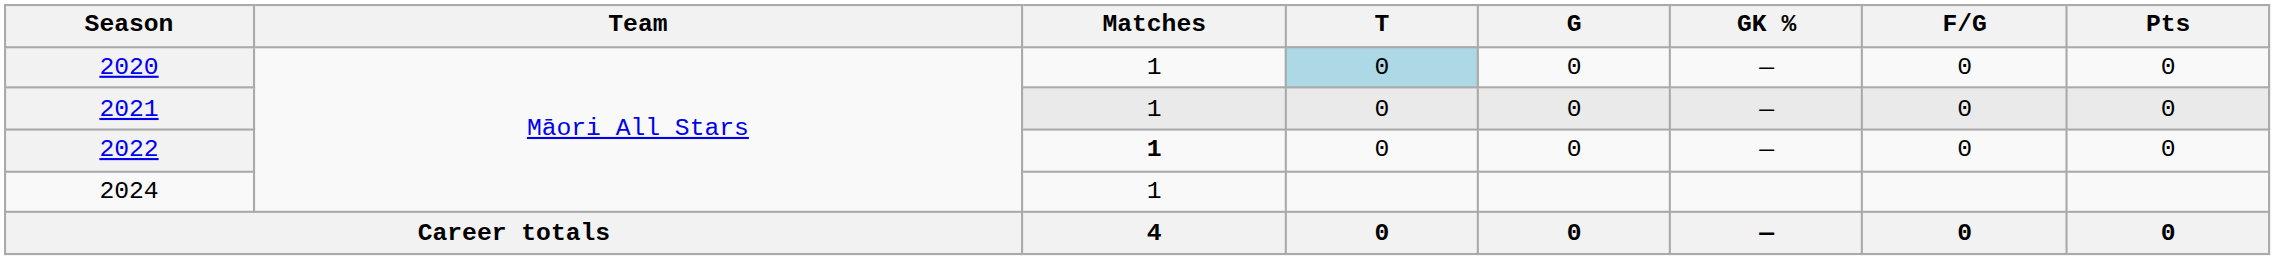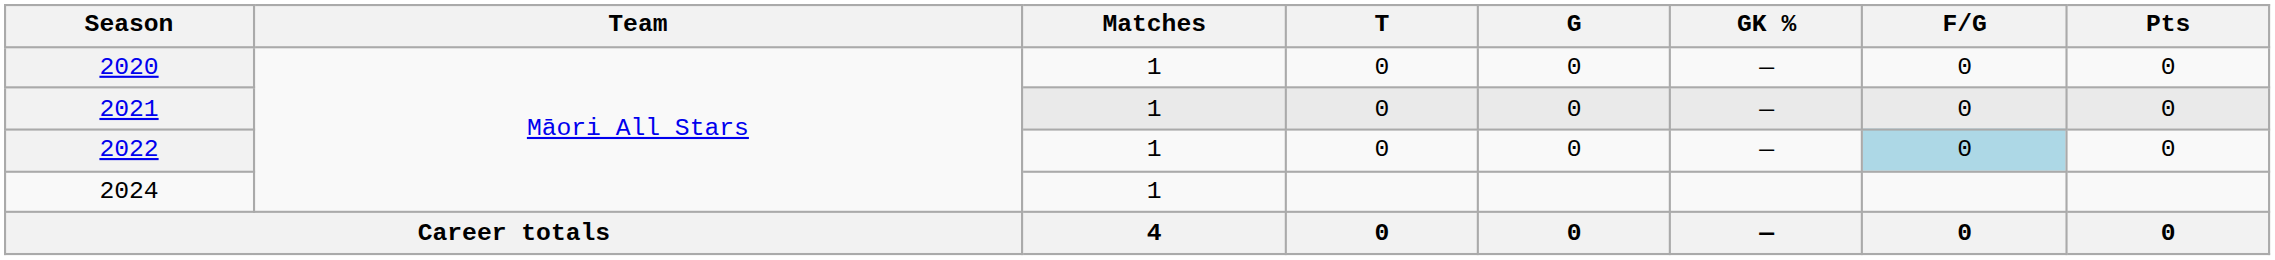row 2 | T: lightblue background -> no background
row 4 | Matches: bold -> normal
row 4 | F/G: no background -> lightblue background
